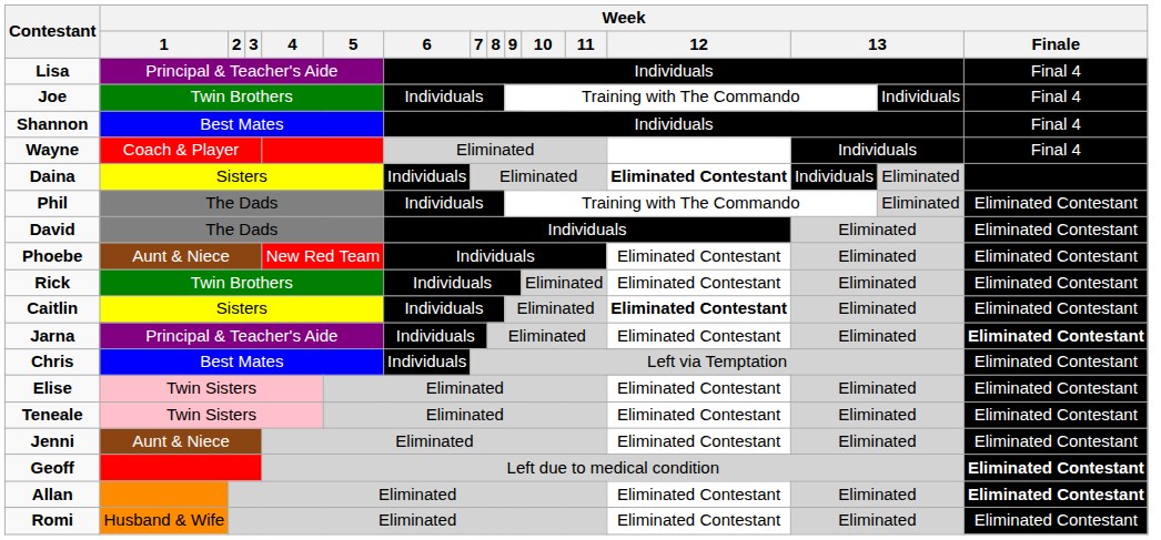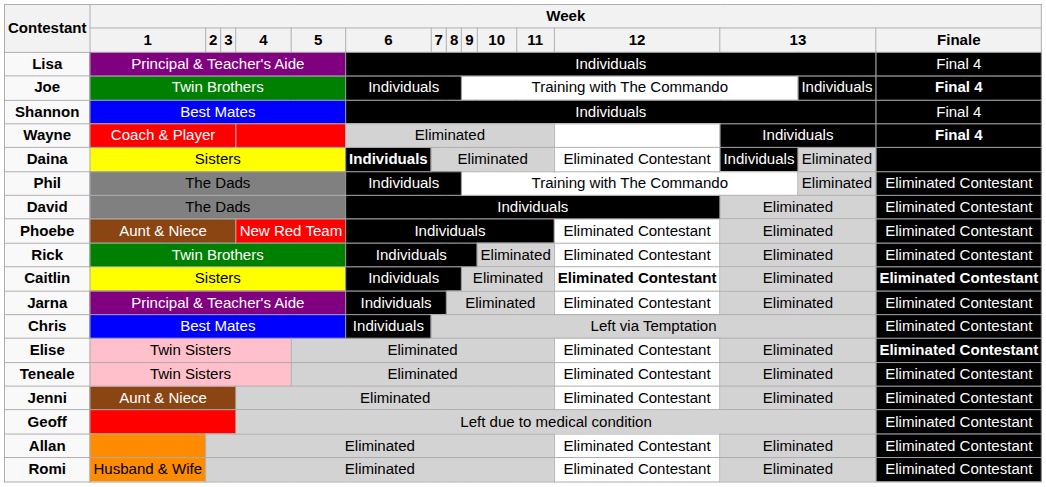Joe | Week / Finale: normal -> bold
Wayne | Week / Finale: normal -> bold
Daina | Week / 6: normal -> bold
Daina | Week / 12: bold -> normal
Caitlin | Week / Finale: normal -> bold
Jarna | Week / Finale: bold -> normal
Elise | Week / Finale: normal -> bold
Geoff | Week / Finale: bold -> normal
Allan | Week / Finale: bold -> normal
